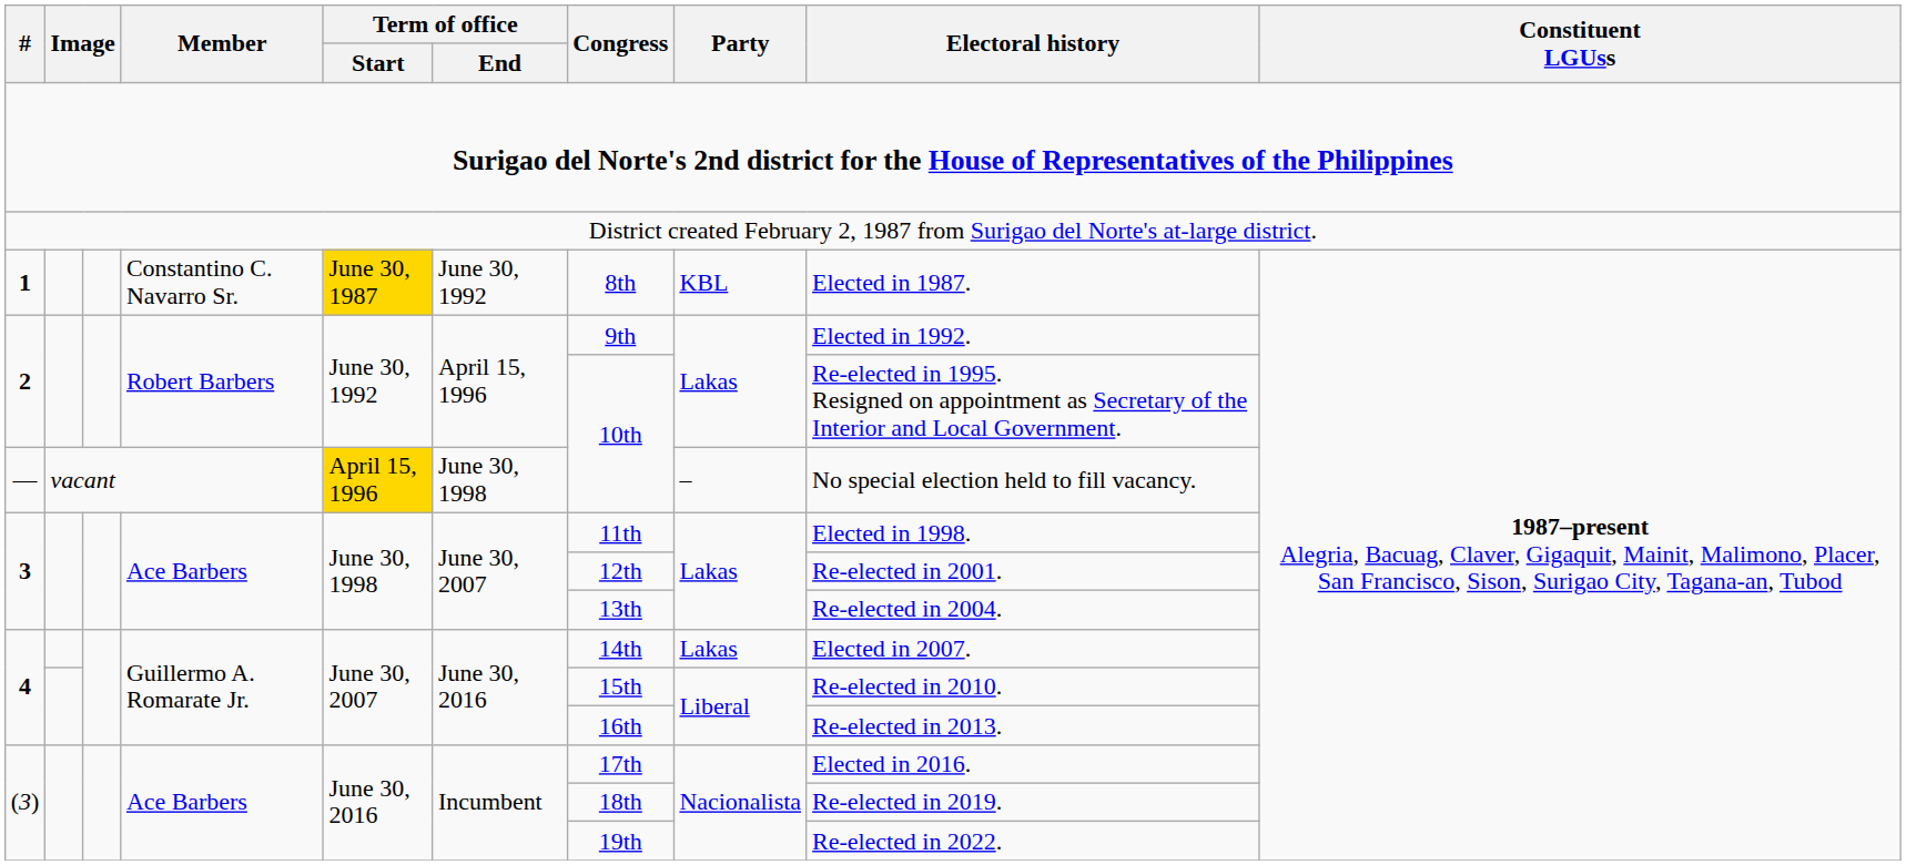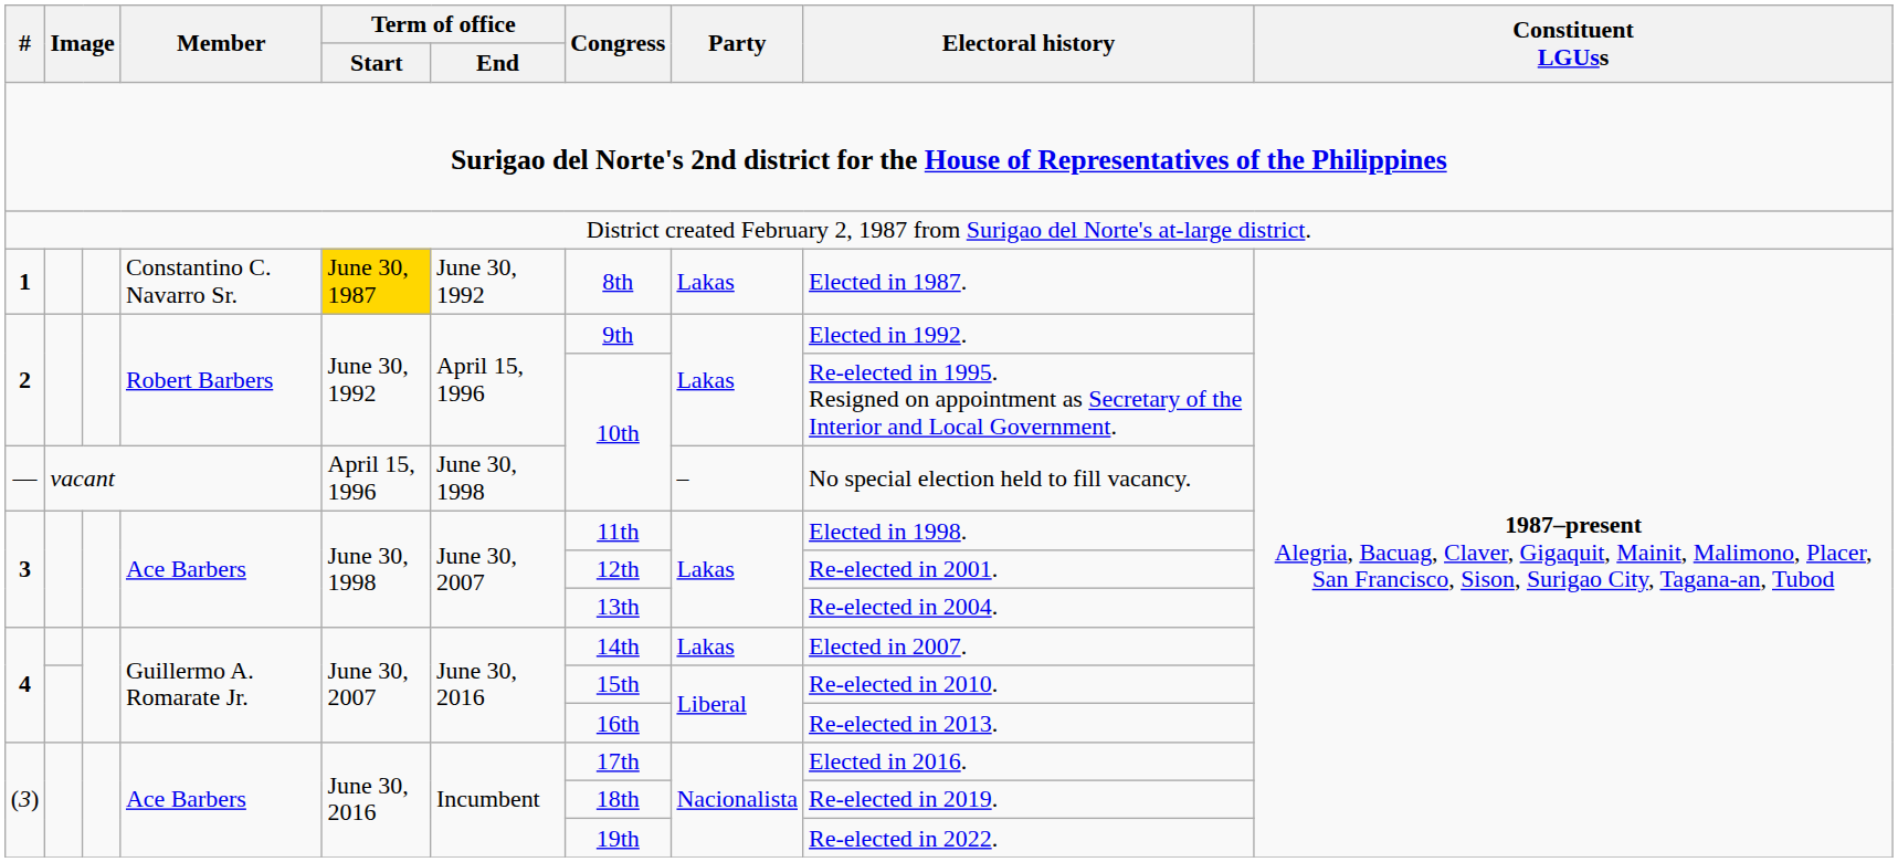1 | Party: KBL -> Lakas
— | Term of office / Start: gold background -> no background
